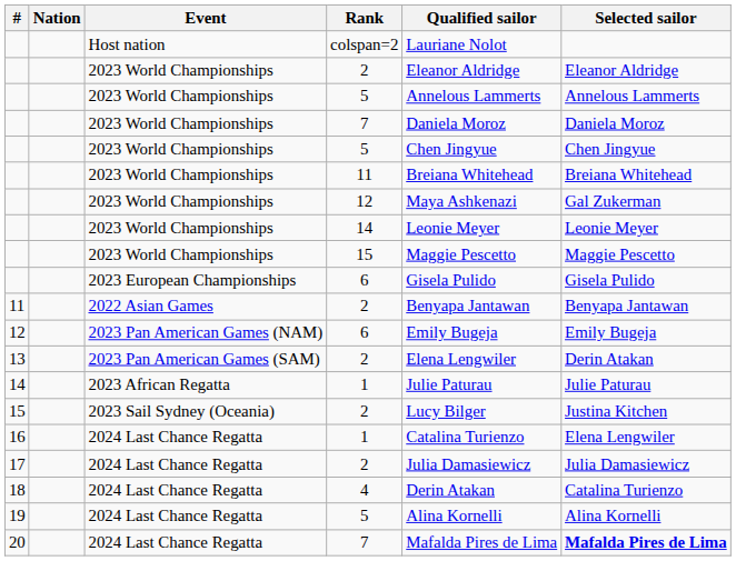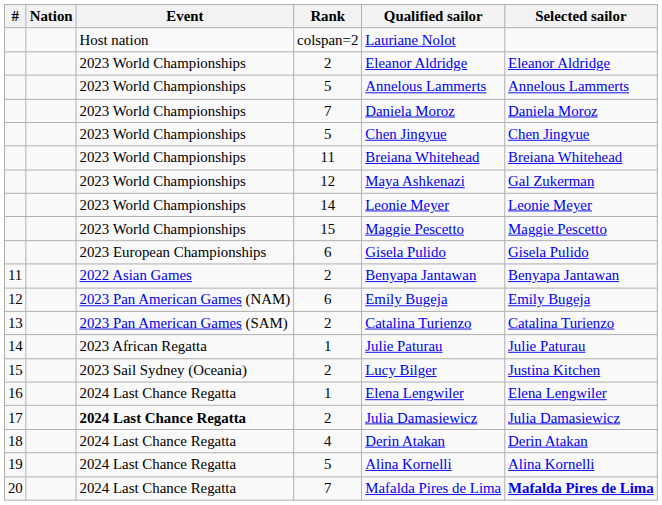13 | Qualified sailor: Elena Lengwiler -> Catalina Turienzo
13 | Selected sailor: Derin Atakan -> Catalina Turienzo
16 | Qualified sailor: Catalina Turienzo -> Elena Lengwiler
17 | Event: normal -> bold
18 | Selected sailor: Catalina Turienzo -> Derin Atakan
